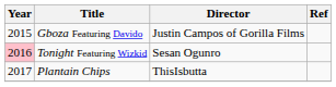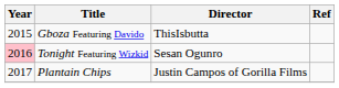Gboza Featuring Davido | Director: Justin Campos of Gorilla Films -> ThisIsbutta
Plantain Chips | Director: ThisIsbutta -> Justin Campos of Gorilla Films
